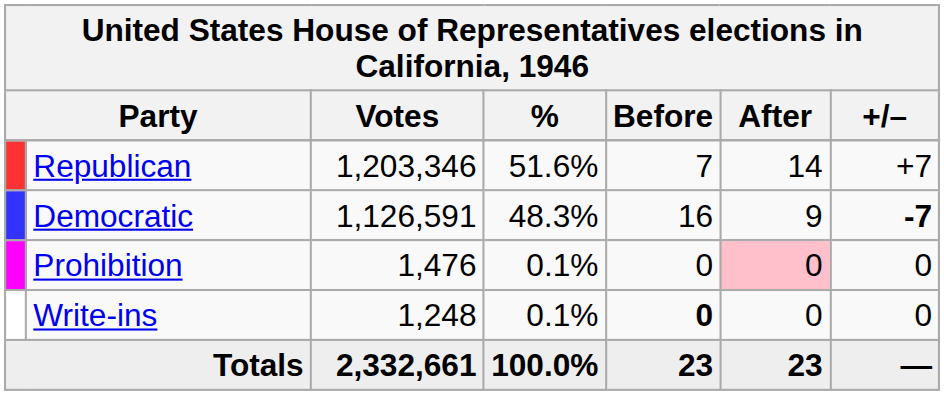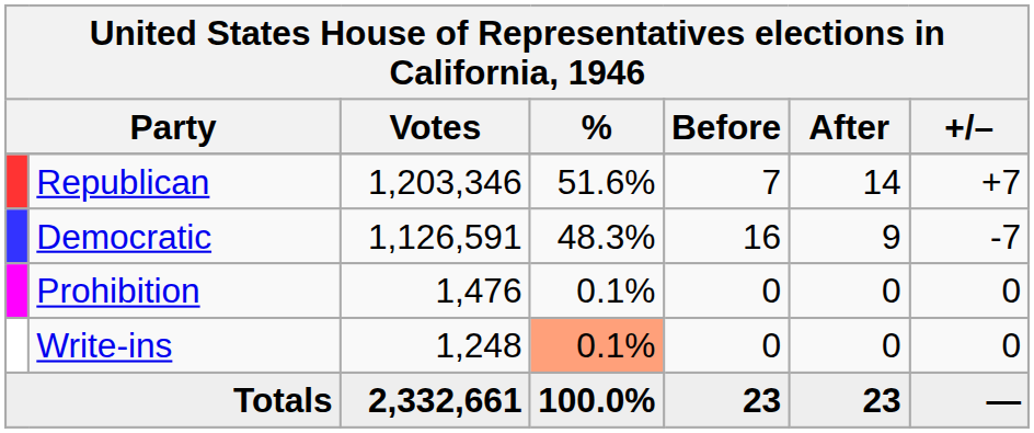Democratic | +/–: bold -> normal
Prohibition | After: pink background -> no background
Write-ins | %: no background -> lightsalmon background
Write-ins | Before: bold -> normal
